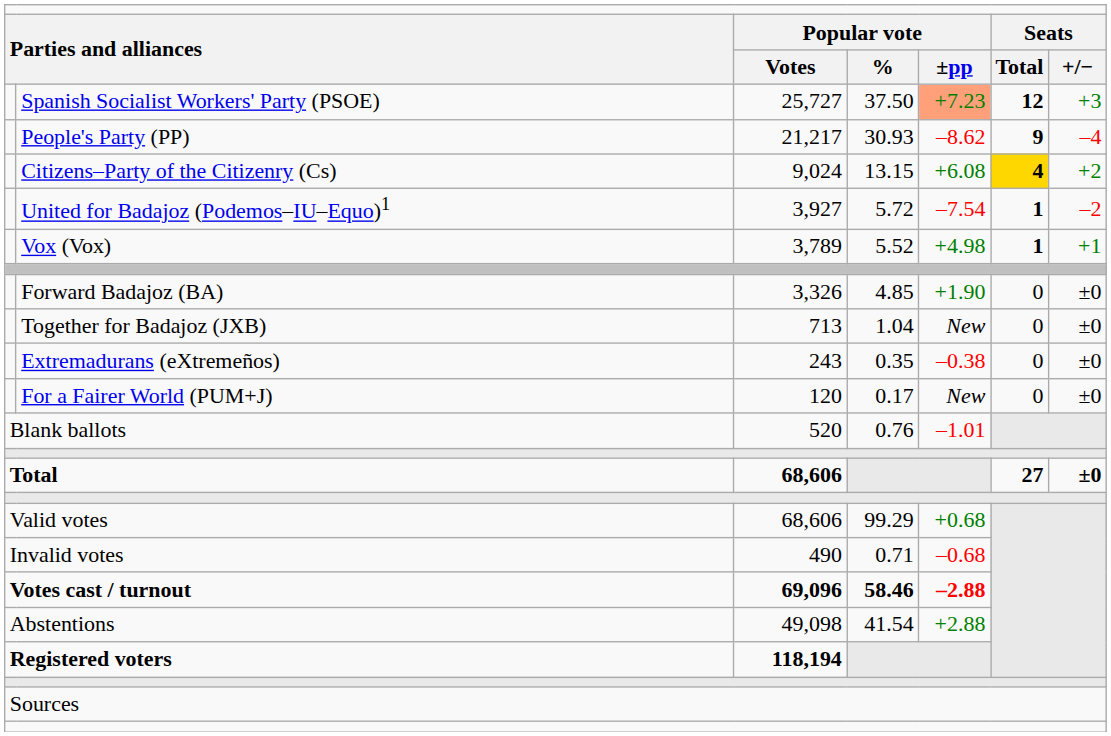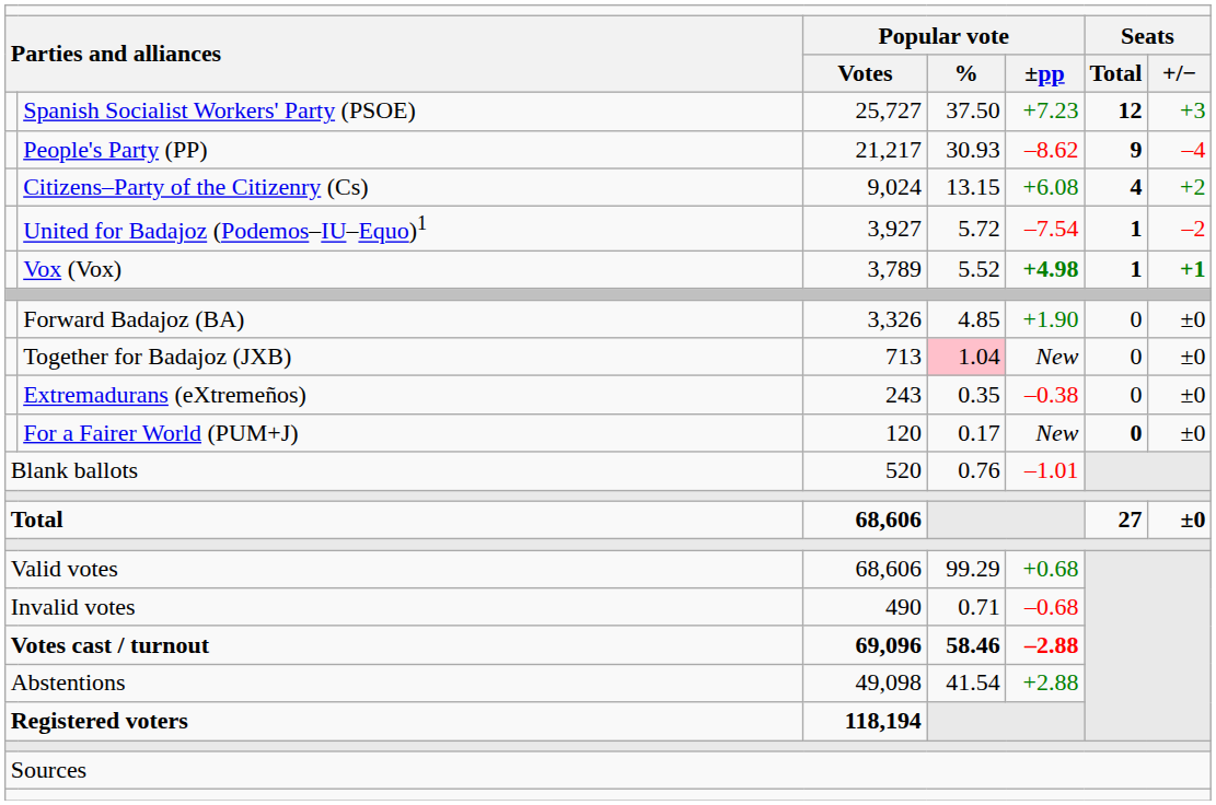Spanish Socialist Workers' Party (PSOE) | column 5: lightsalmon background -> no background
Citizens–Party of the Citizenry (Cs) | column 6: gold background -> no background
Vox (Vox) | column 5: normal -> bold
Vox (Vox) | column 7: normal -> bold
Together for Badajoz (JXB) | column 4: no background -> pink background
For a Fairer World (PUM+J) | column 6: normal -> bold
